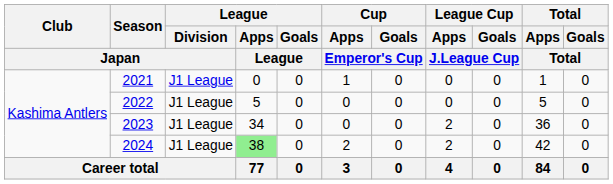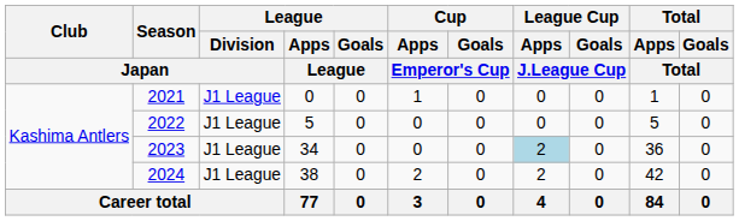2023 | League Cup / Apps / J.League Cup: no background -> lightblue background
2024 | League / Apps / League: lightgreen background -> no background
